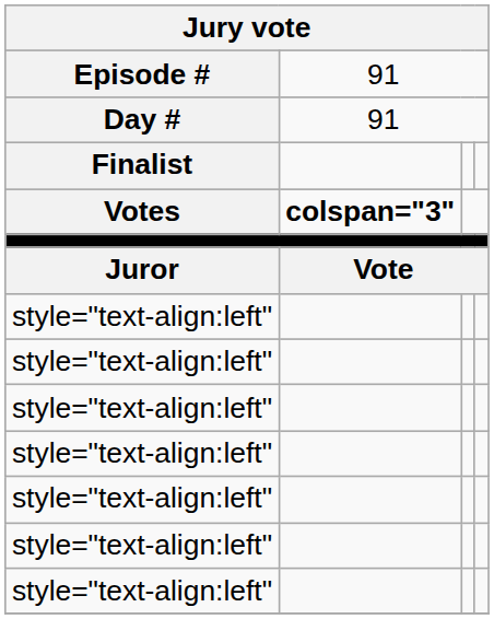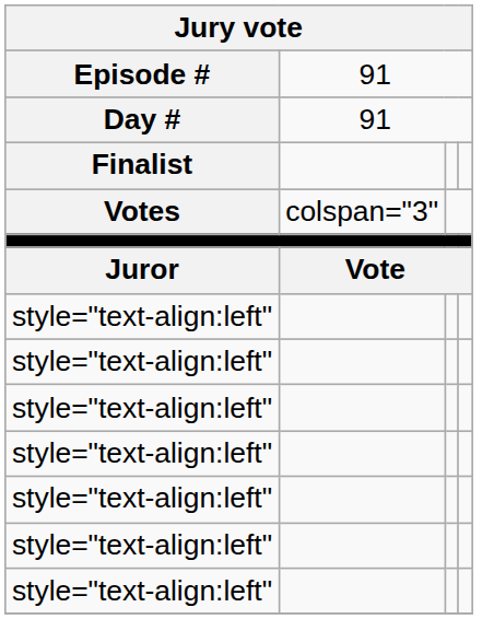Votes | column 2: bold -> normal
